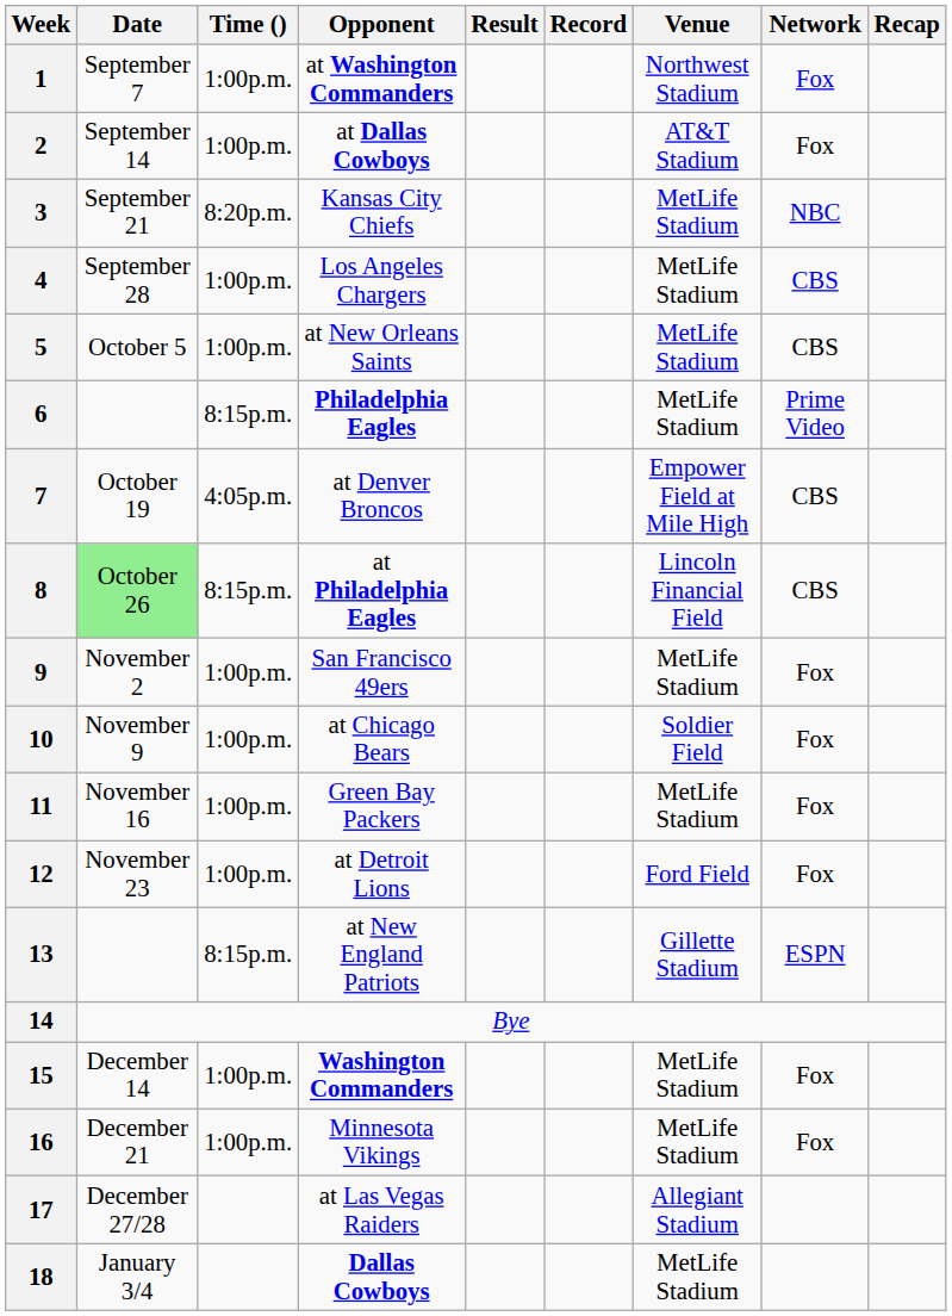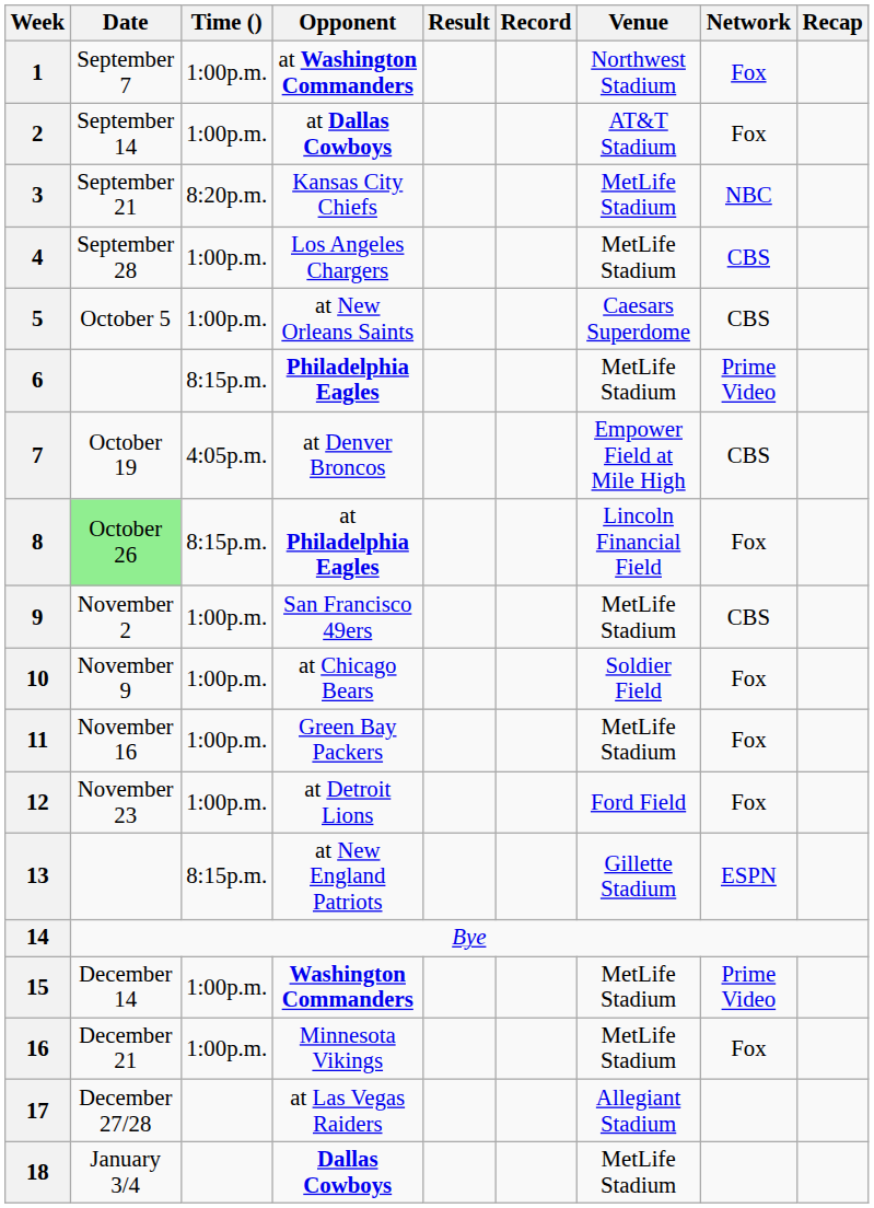5 | Venue: MetLife Stadium -> Caesars Superdome
8 | Network: CBS -> Fox
9 | Network: Fox -> CBS
15 | Network: Fox -> Prime Video
